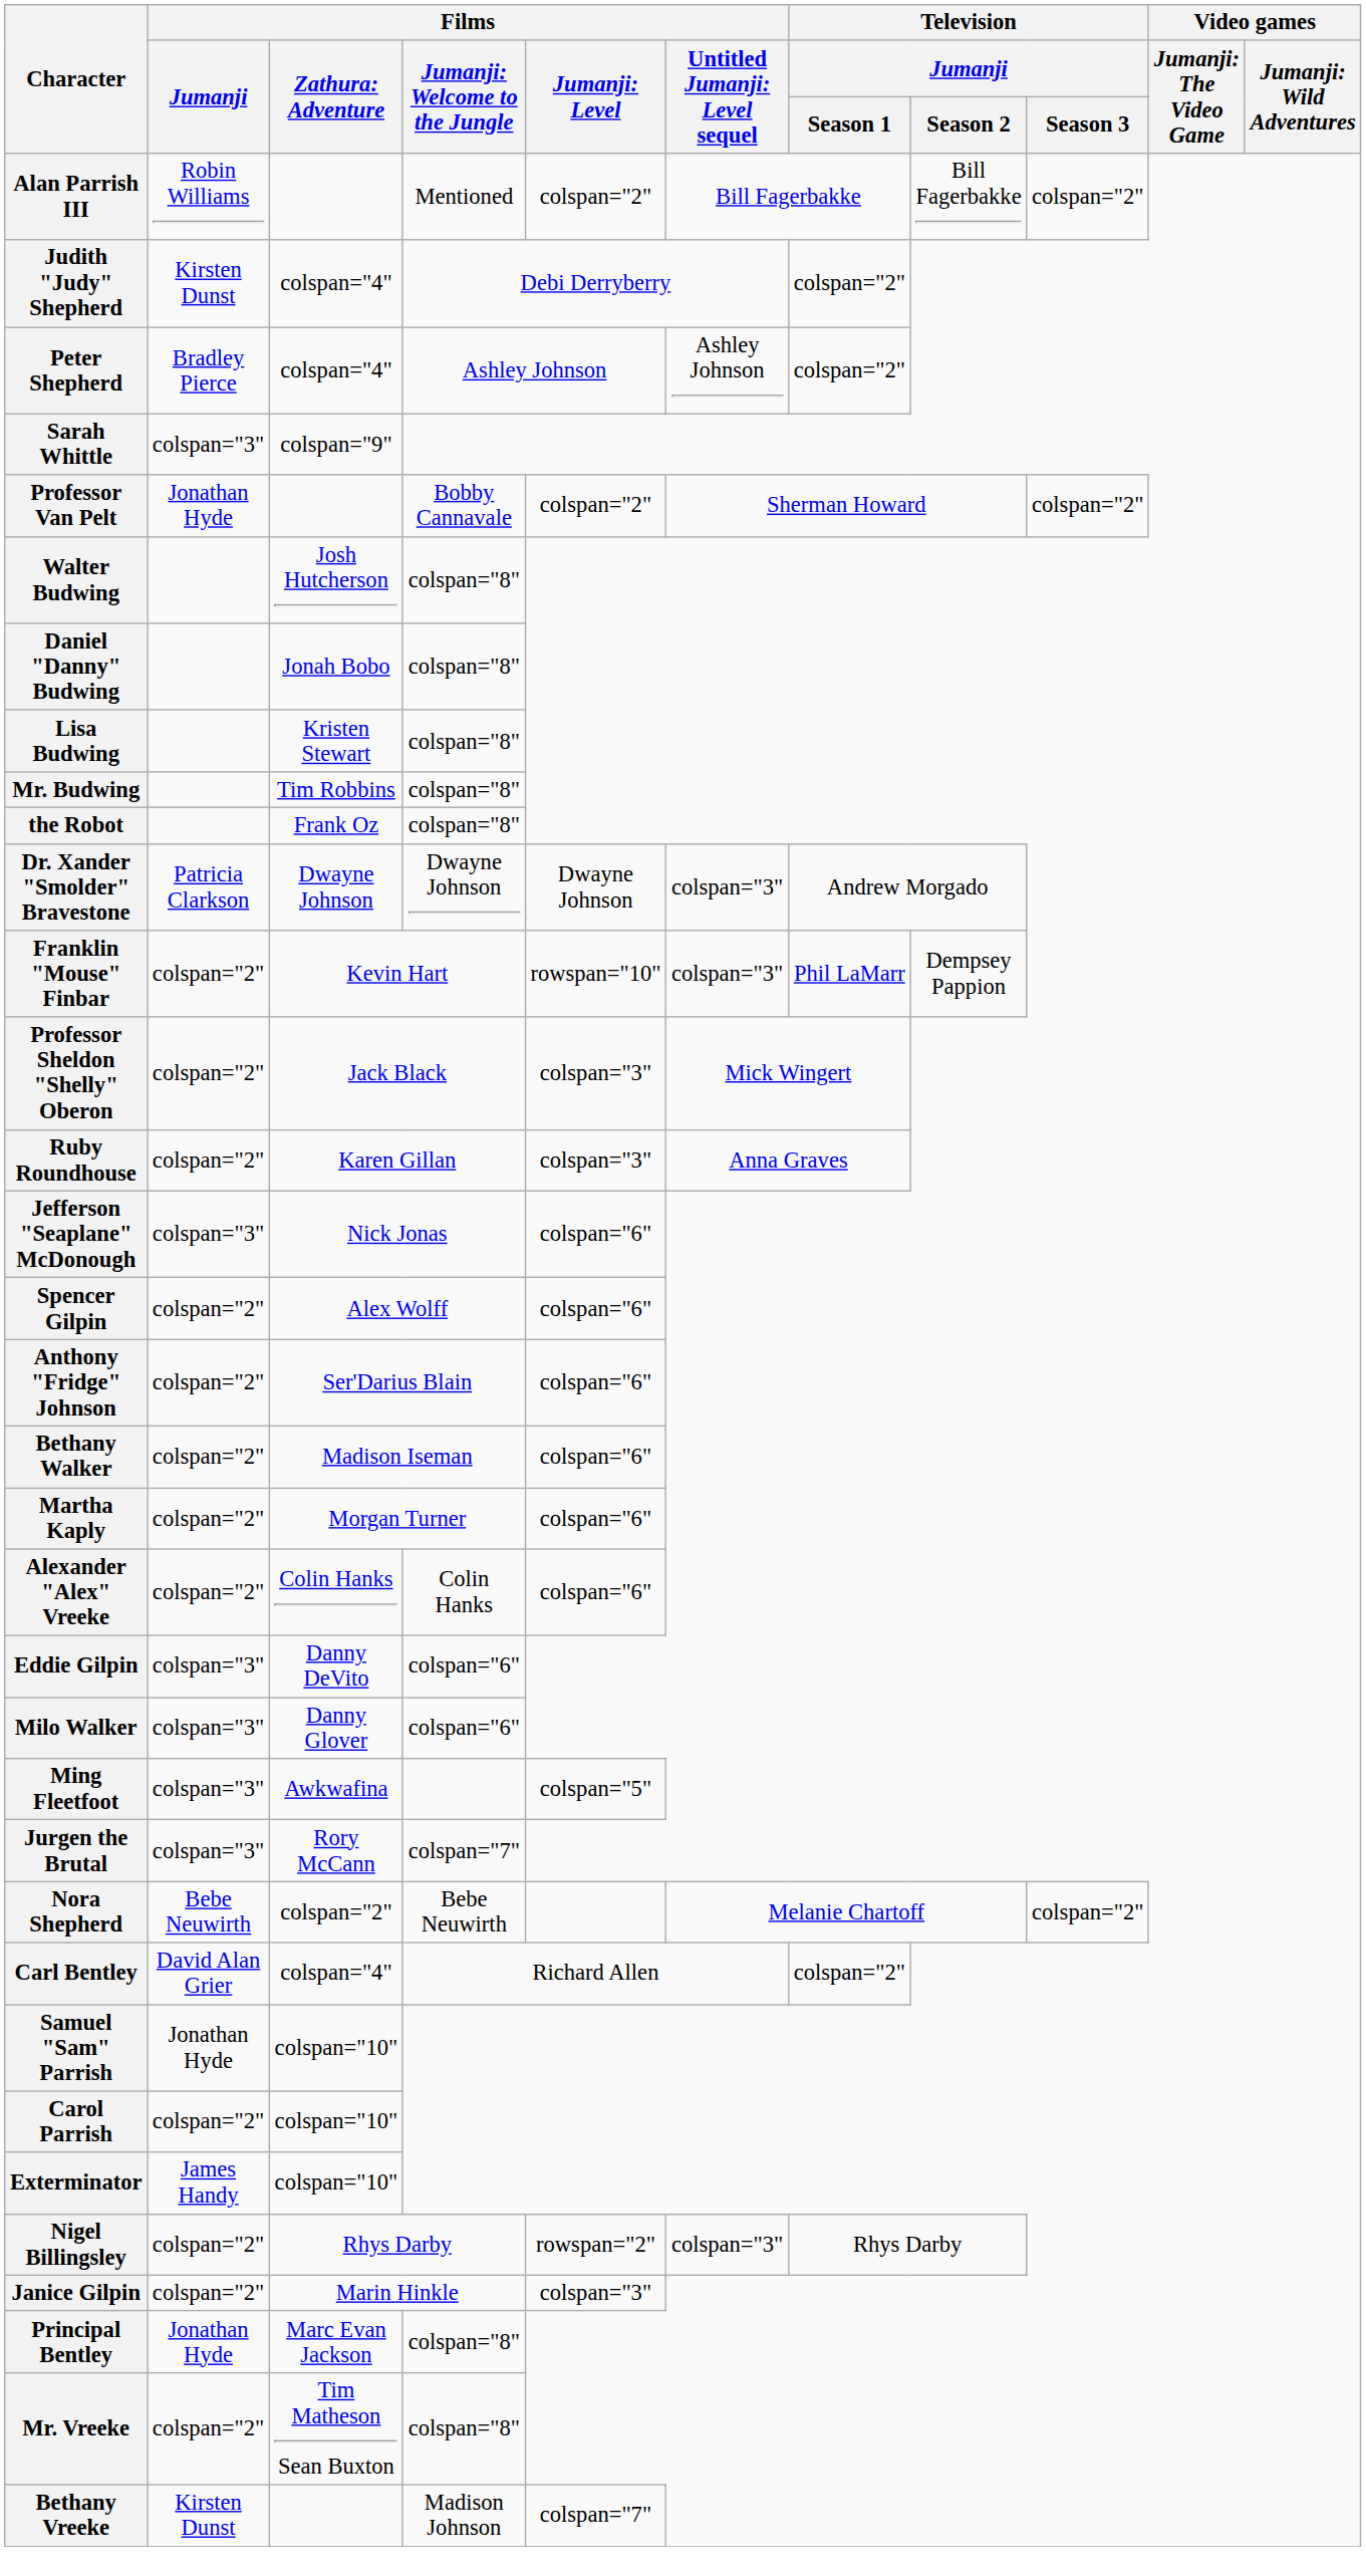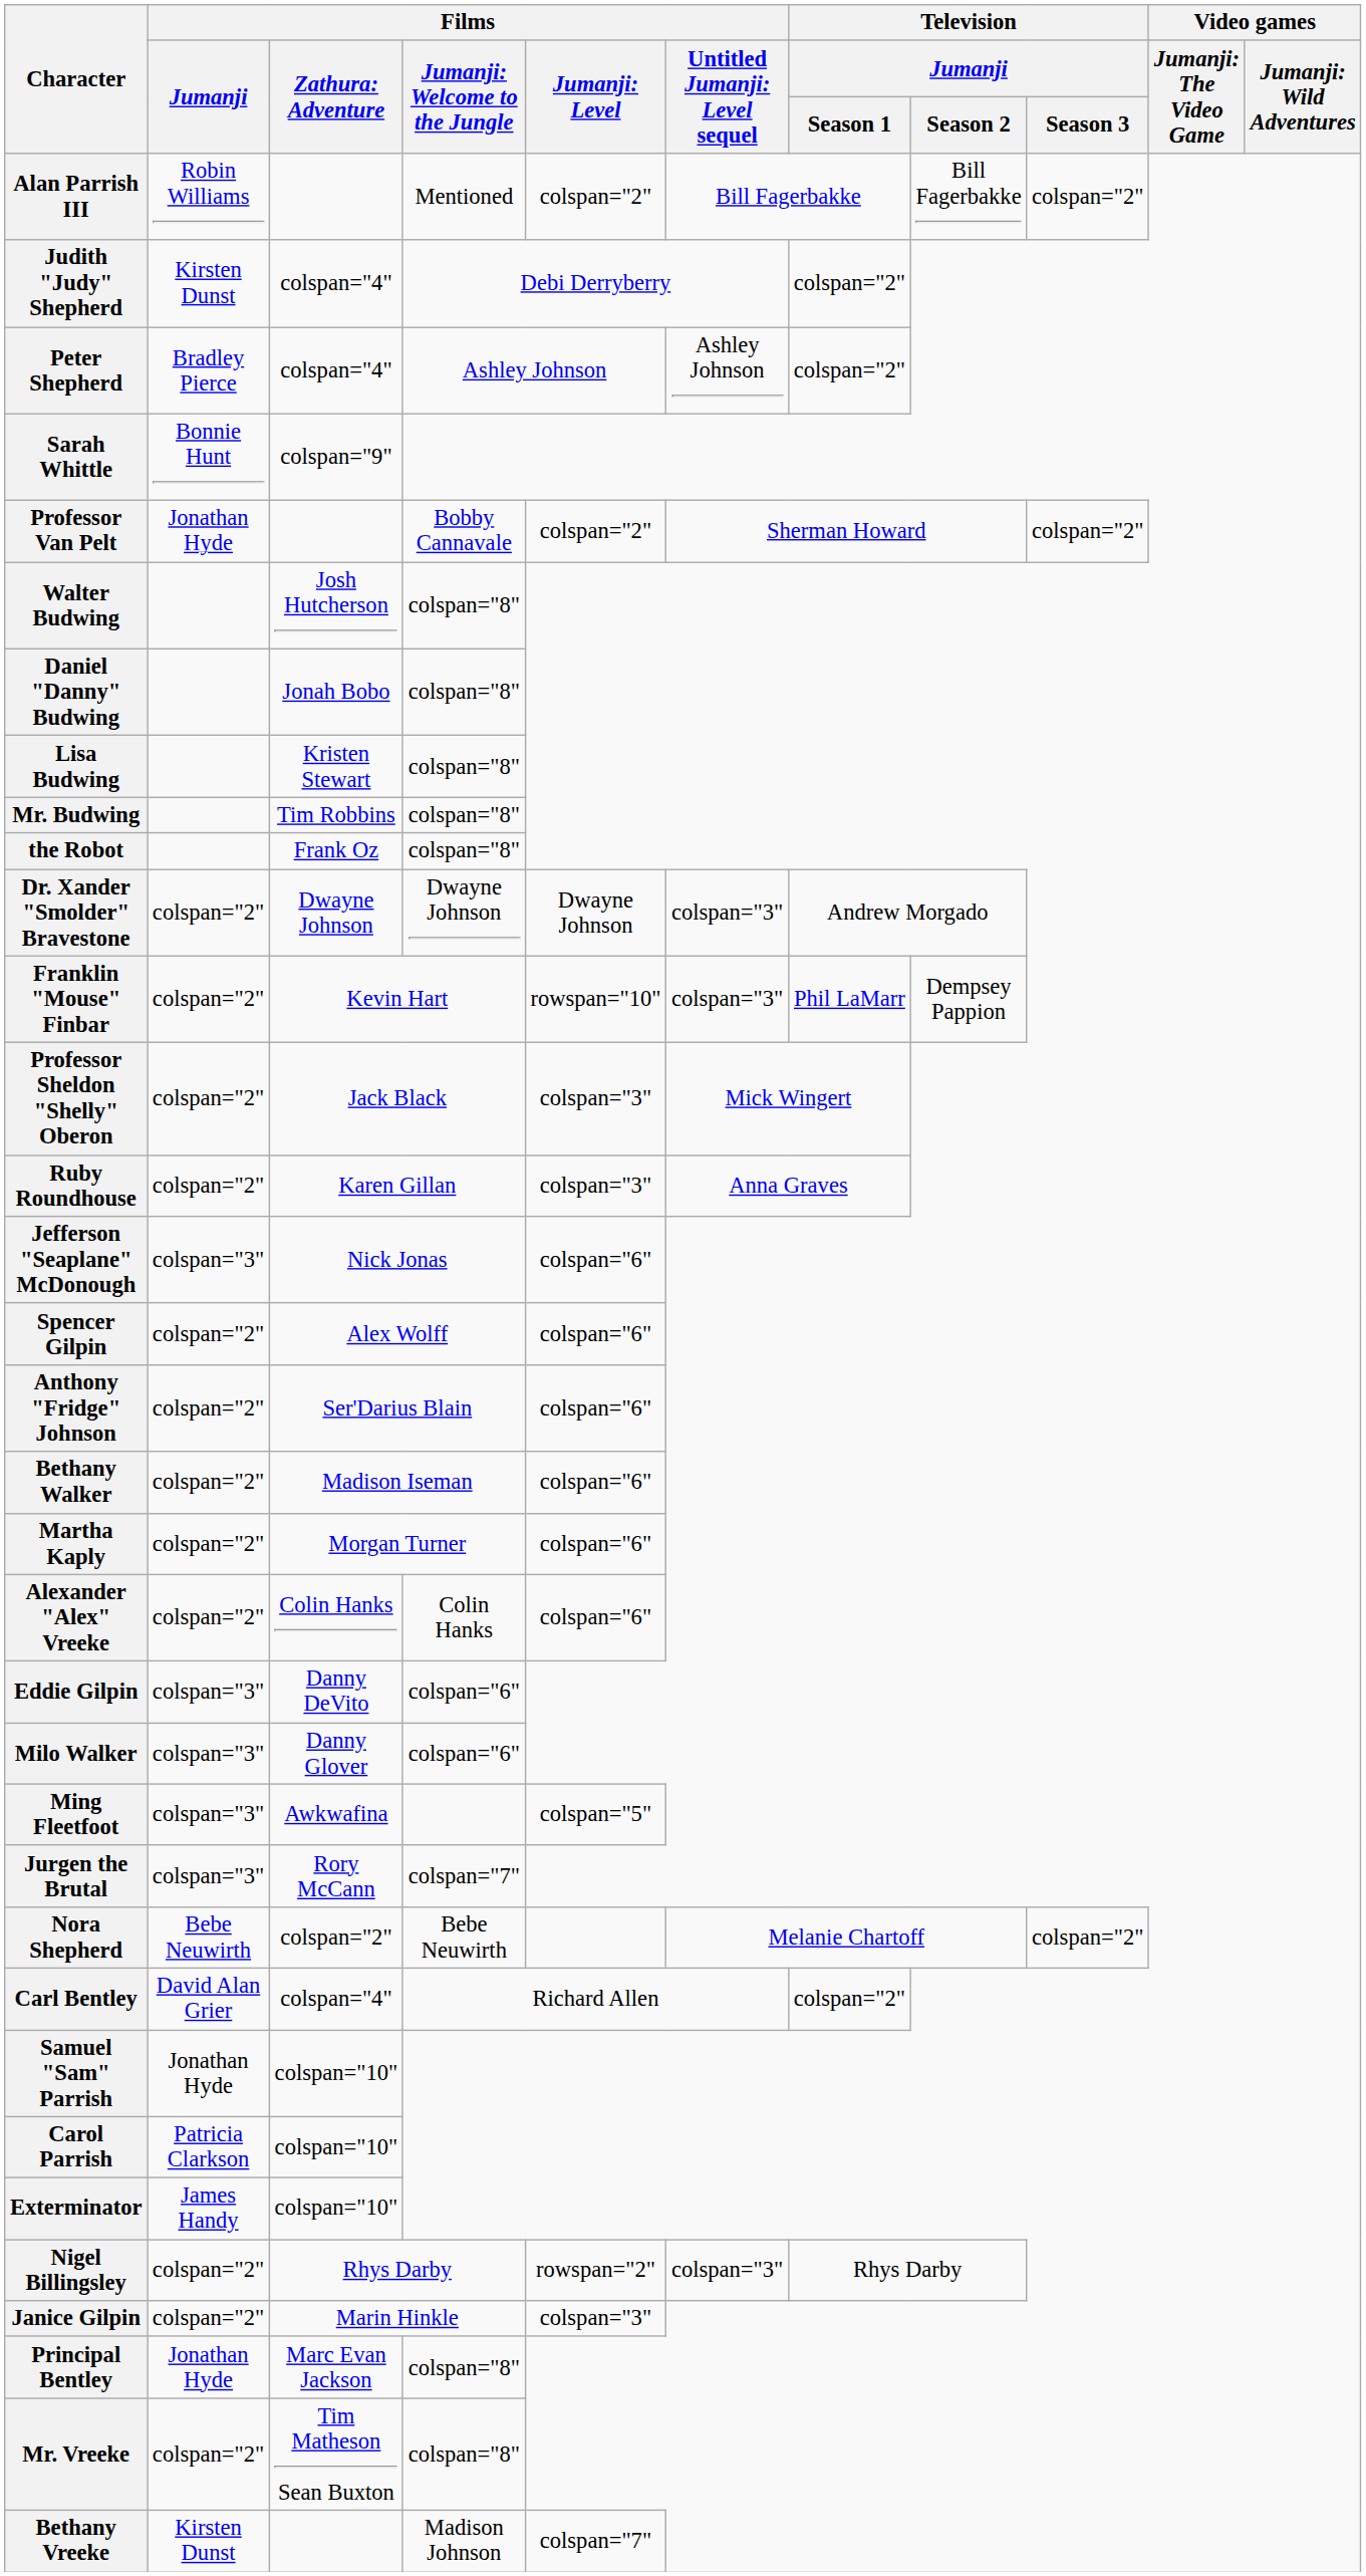Sarah Whittle | Films / Jumanji: colspan="3" -> Bonnie Hunt
Dr. Xander "Smolder" Bravestone | Films / Jumanji: Patricia Clarkson -> colspan="2"
Carol Parrish | Films / Jumanji: colspan="2" -> Patricia Clarkson
